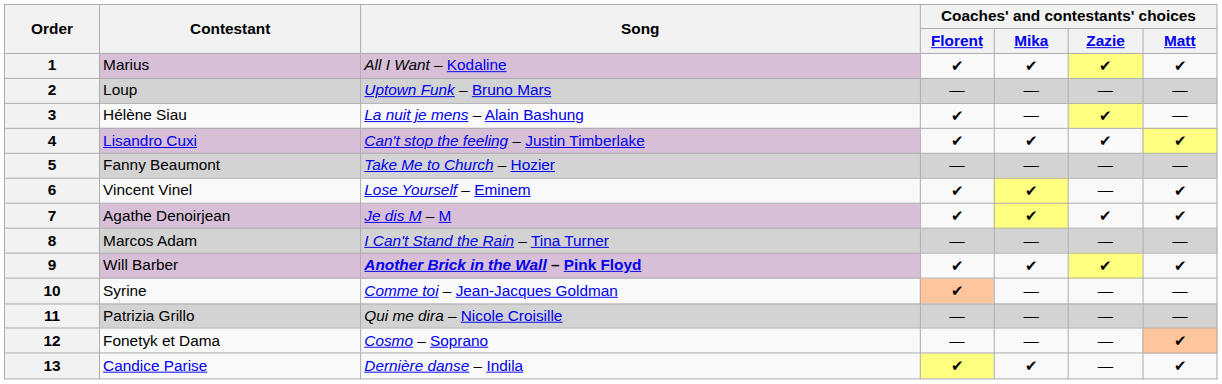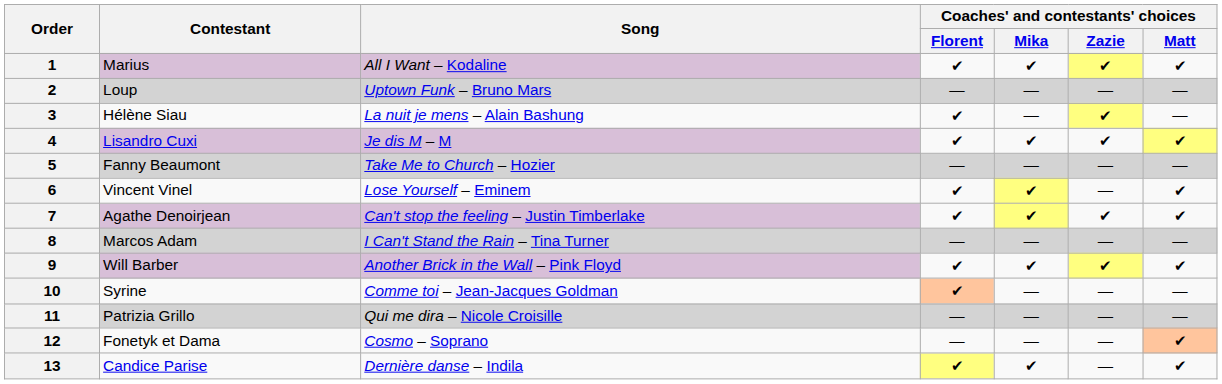4 | Song: Can't stop the feeling – Justin Timberlake -> Je dis M – M
7 | Song: Je dis M – M -> Can't stop the feeling – Justin Timberlake
9 | Song: bold -> normal
